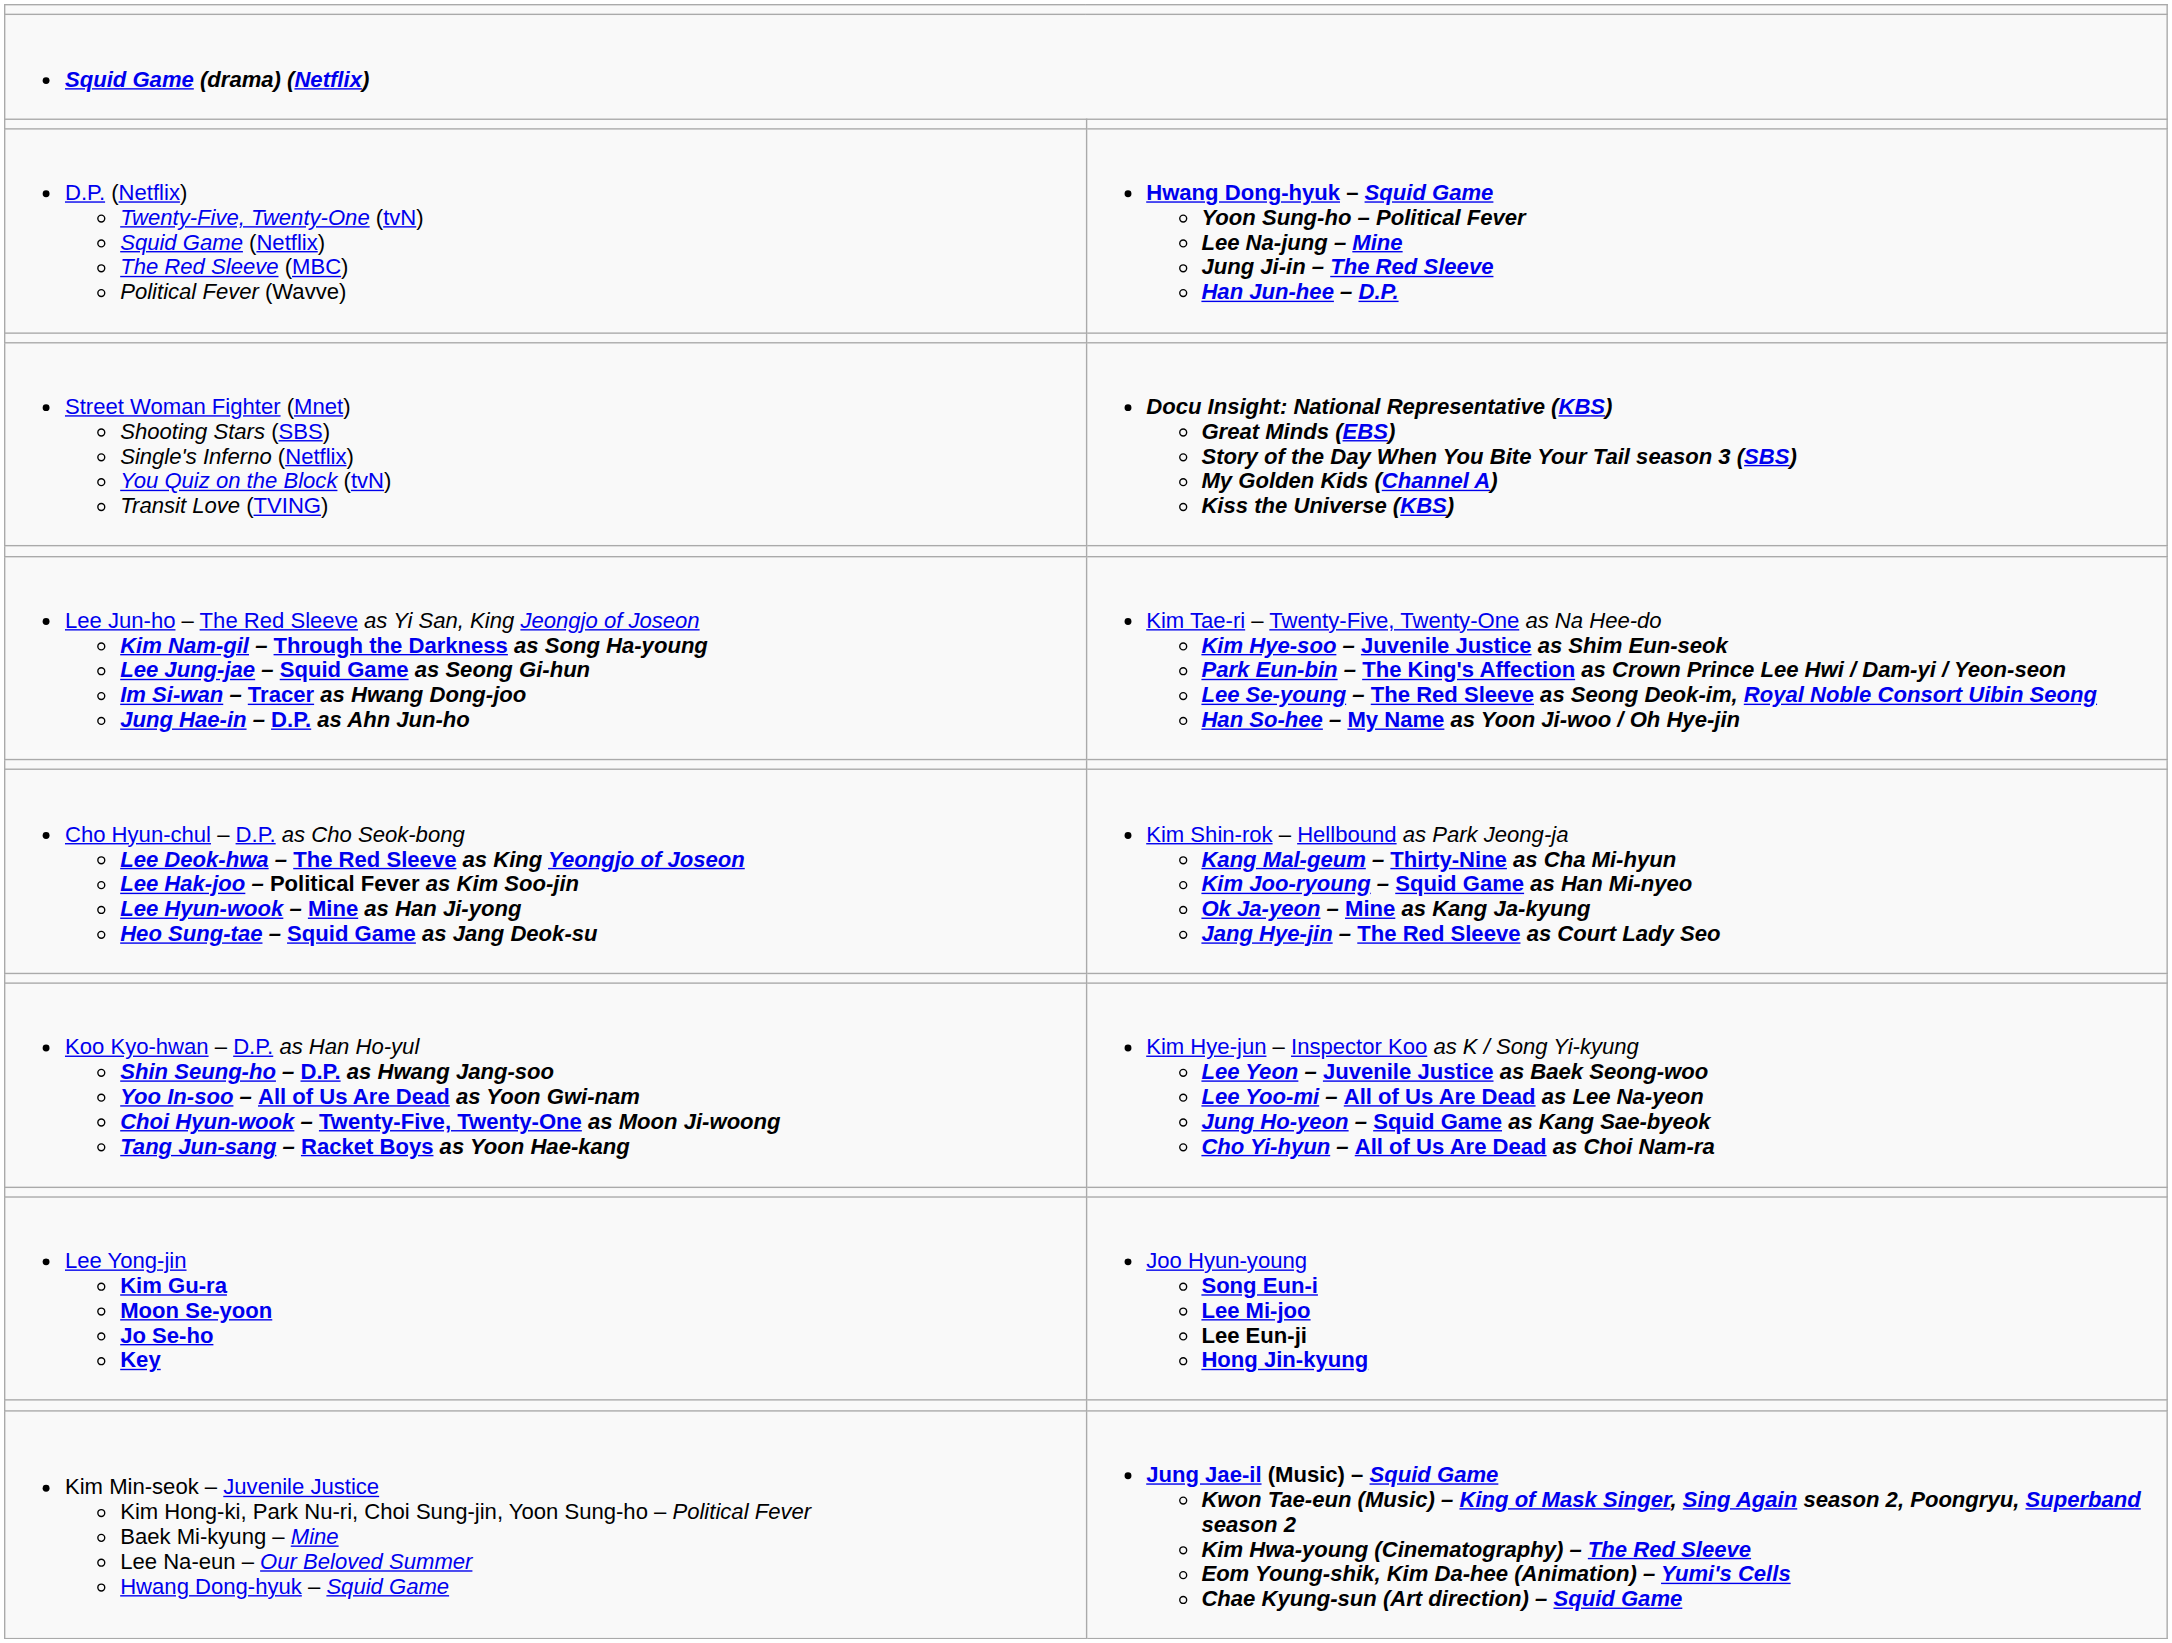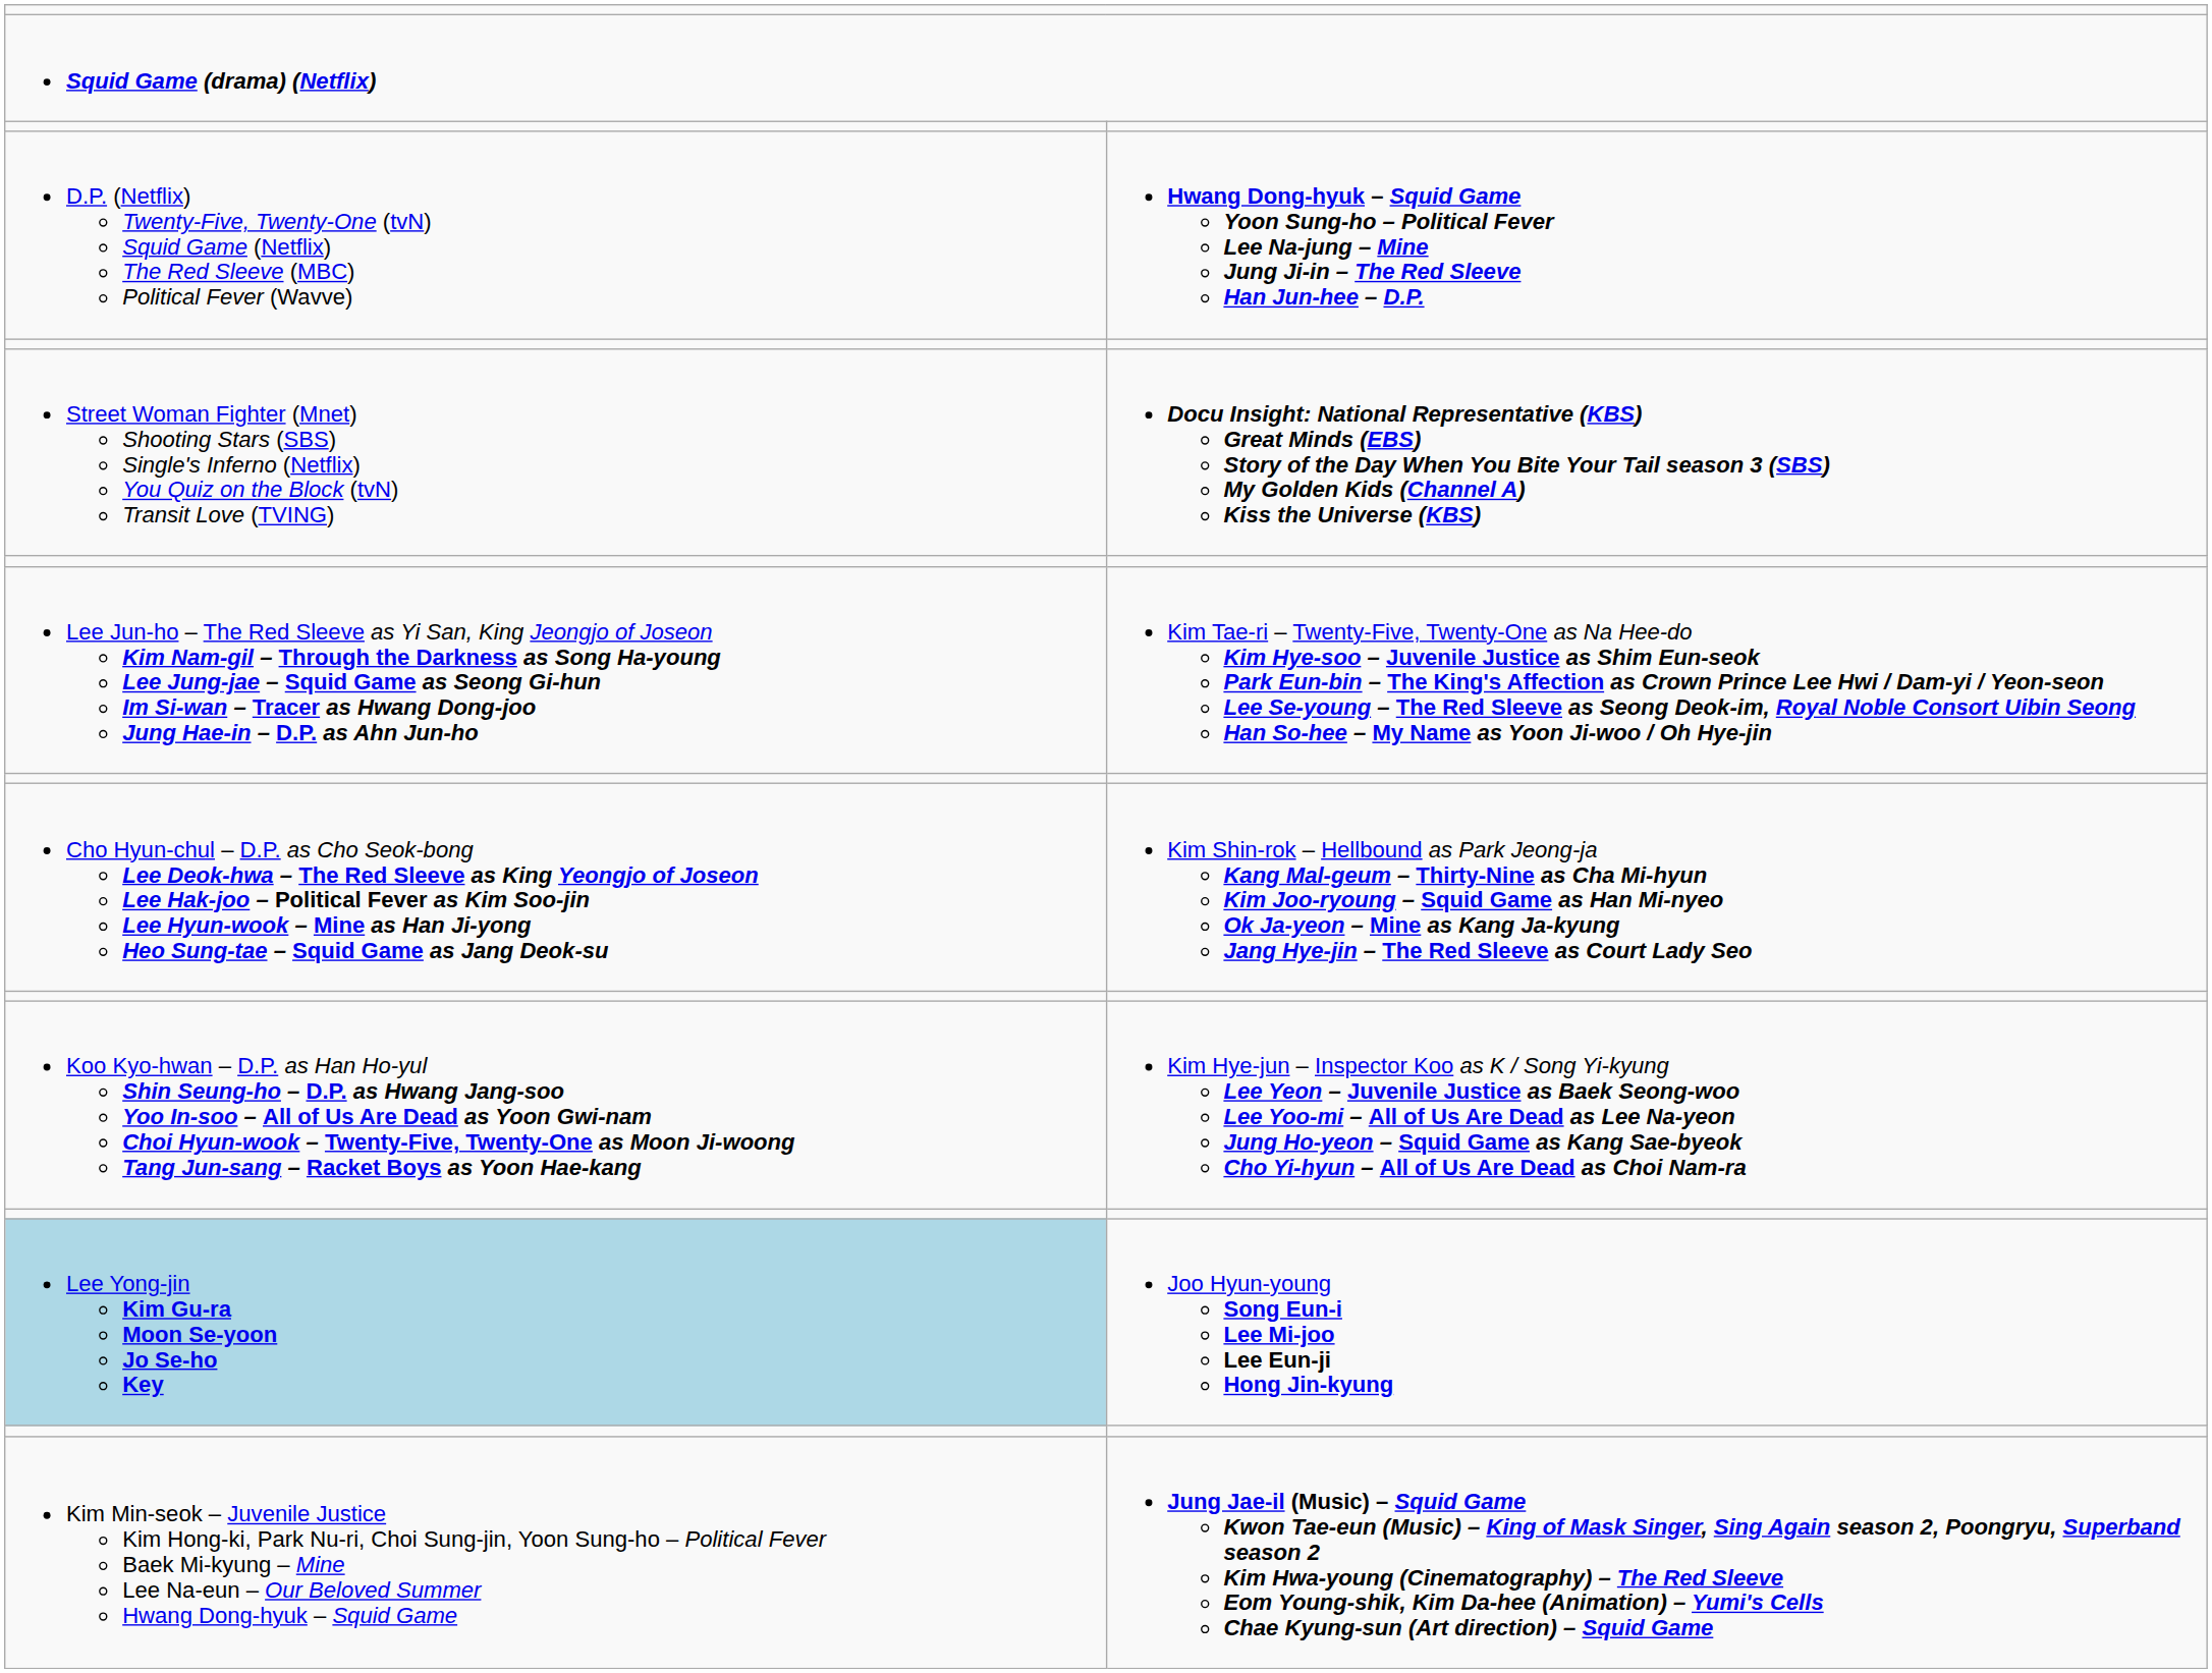row 14 | column 1: no background -> lightblue background
